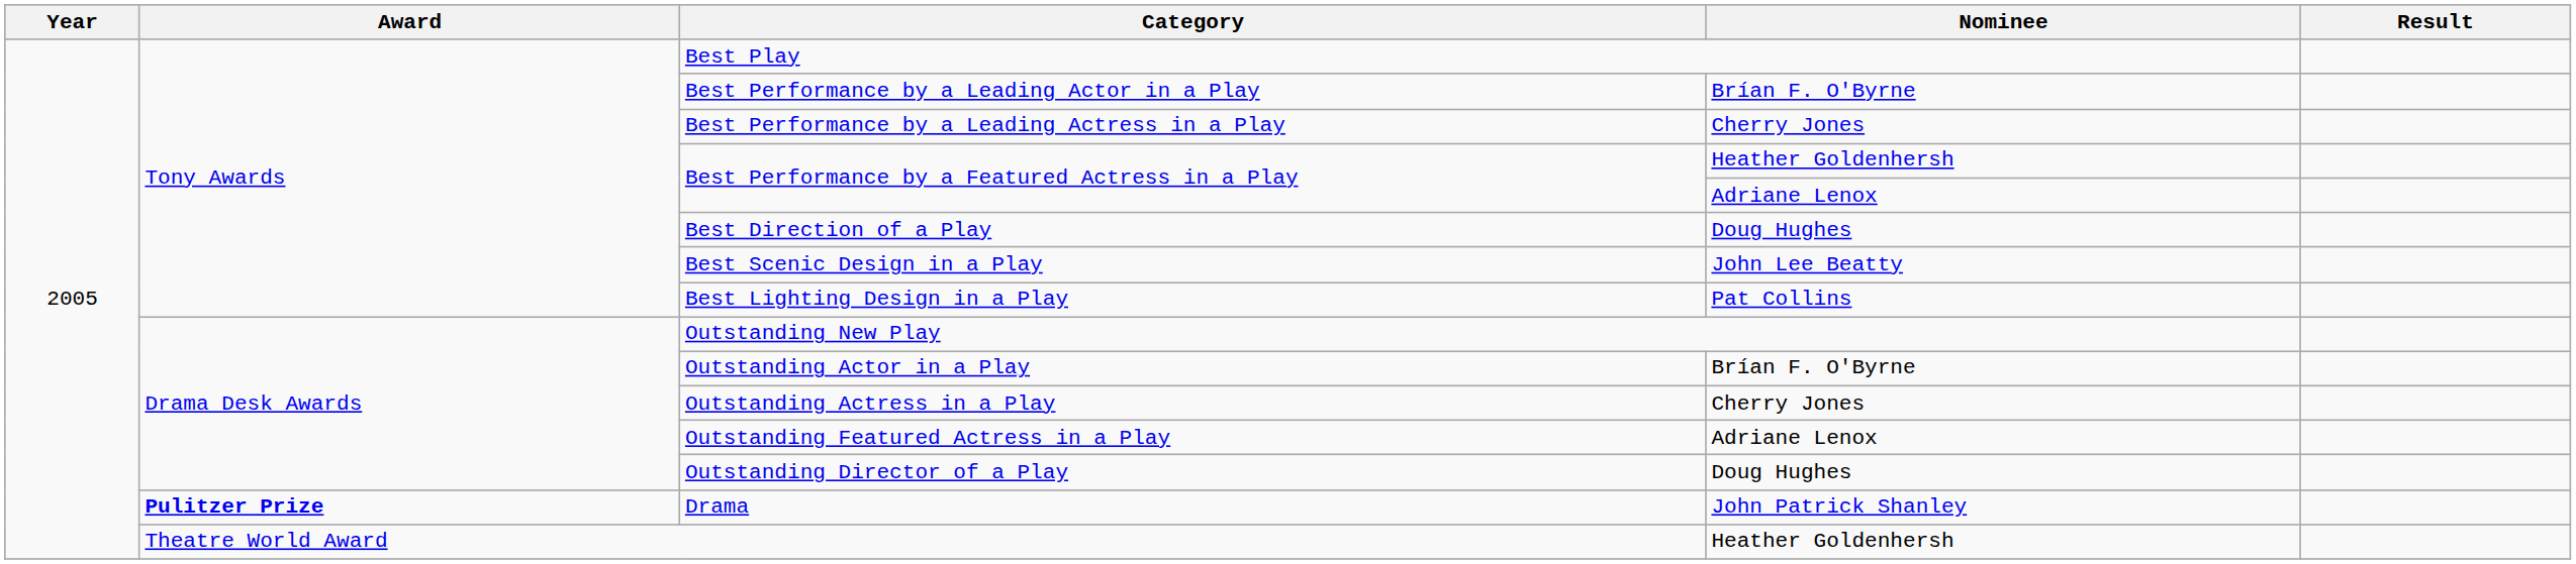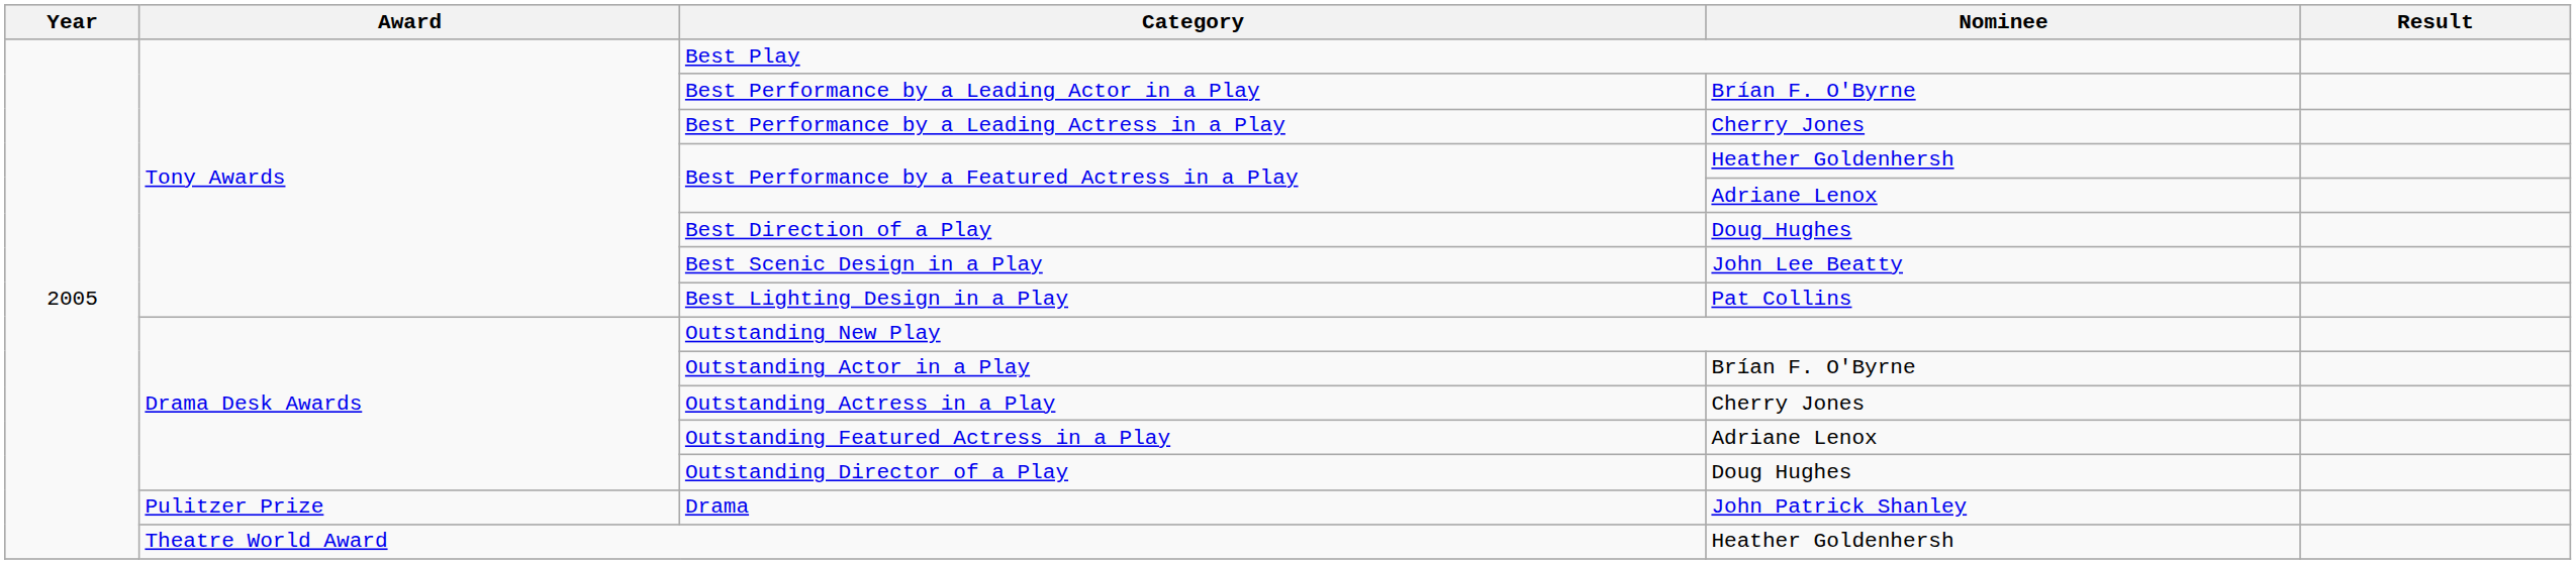Drama | Award: bold -> normal
